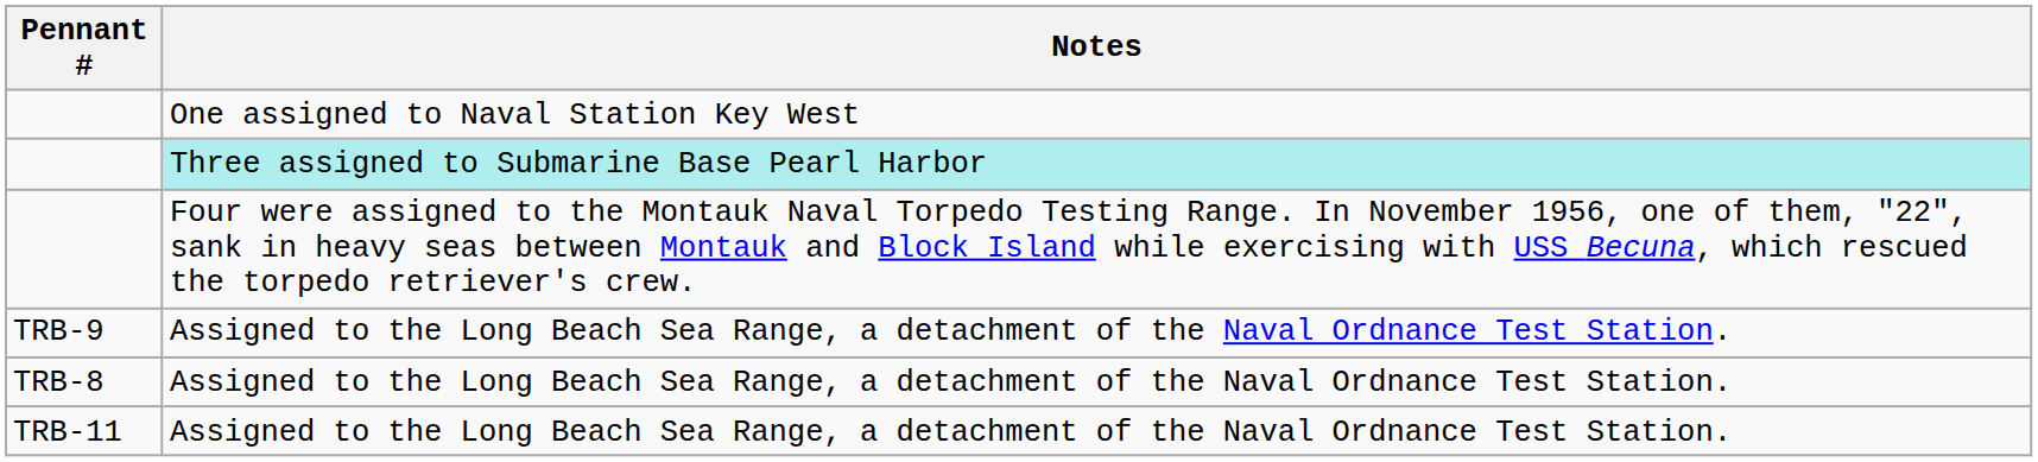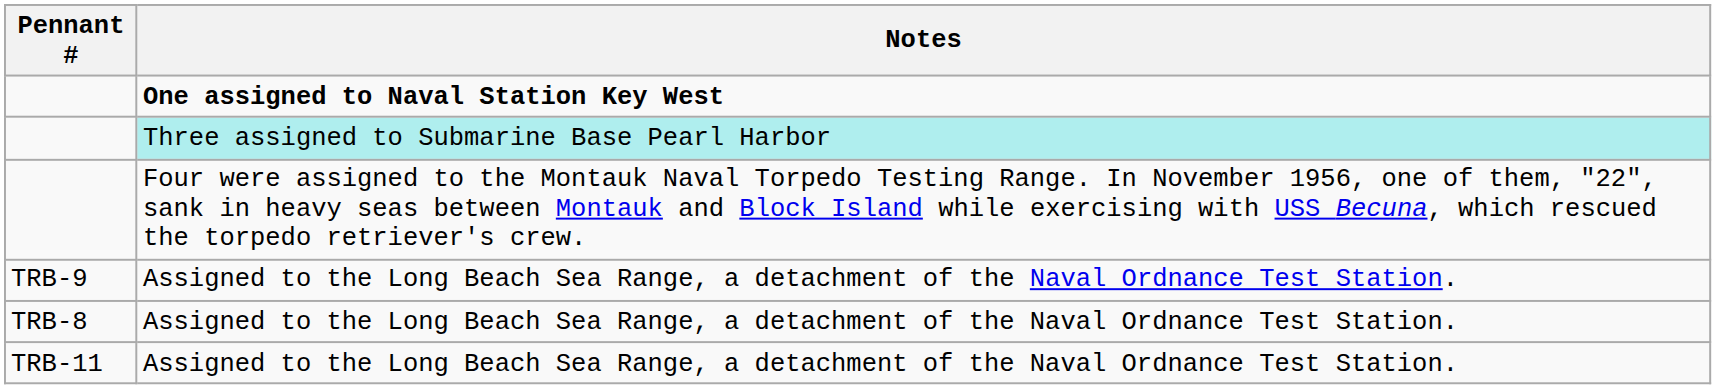row 2 | Notes: normal -> bold
